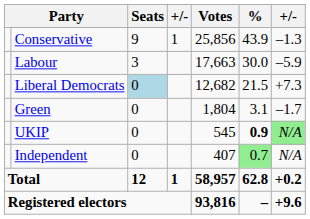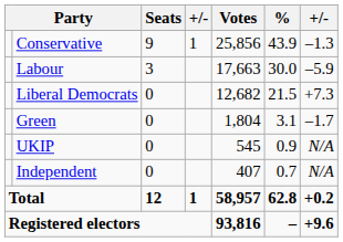Liberal Democrats | Seats: lightblue background -> no background
UKIP | %: bold -> normal
UKIP | column 7: lightgreen background -> no background
Independent | %: lightgreen background -> no background
